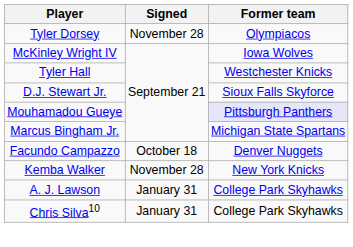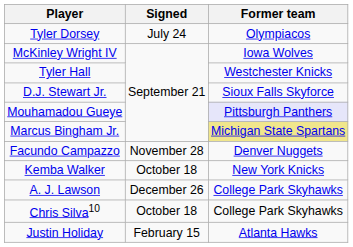Tyler Dorsey | Signed: November 28 -> July 24
Marcus Bingham Jr. | Former team: no background -> khaki background
Facundo Campazzo | Signed: October 18 -> November 28
Kemba Walker | Signed: November 28 -> October 18
A. J. Lawson | Signed: January 31 -> December 26
Chris Silva10 | Signed: January 31 -> October 18
+ row: Justin Holiday | February 15 | Atlanta Hawks
